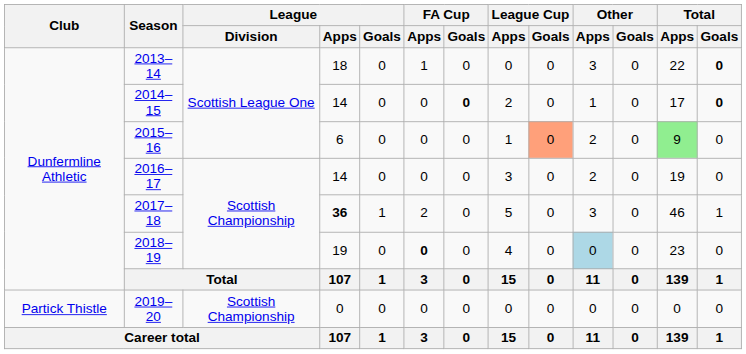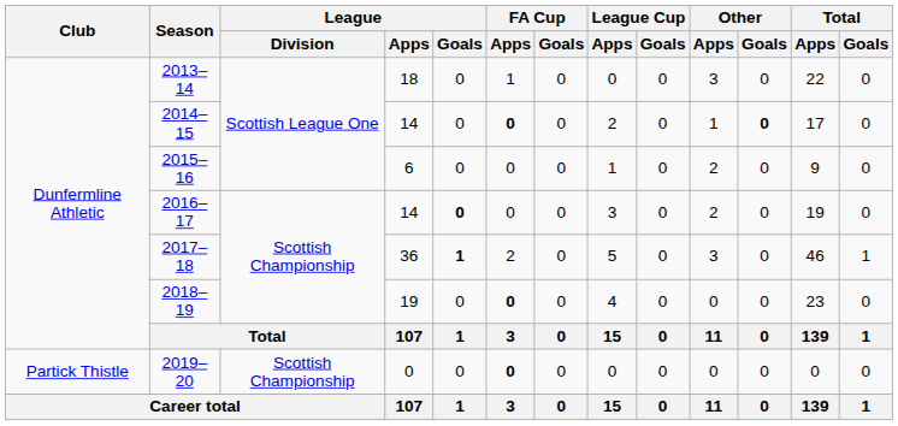2013–14 | Total / Goals: bold -> normal
2014–15 | FA Cup / Apps: normal -> bold
2014–15 | FA Cup / Goals: bold -> normal
2014–15 | Other / Goals: normal -> bold
2014–15 | Total / Goals: bold -> normal
2015–16 | League Cup / Goals: lightsalmon background -> no background
2015–16 | Total / Apps: lightgreen background -> no background
2016–17 | League / Goals: normal -> bold
2017–18 | League / Apps: bold -> normal
2017–18 | League / Goals: normal -> bold
2018–19 | Other / Apps: lightblue background -> no background
2019–20 | FA Cup / Apps: normal -> bold
